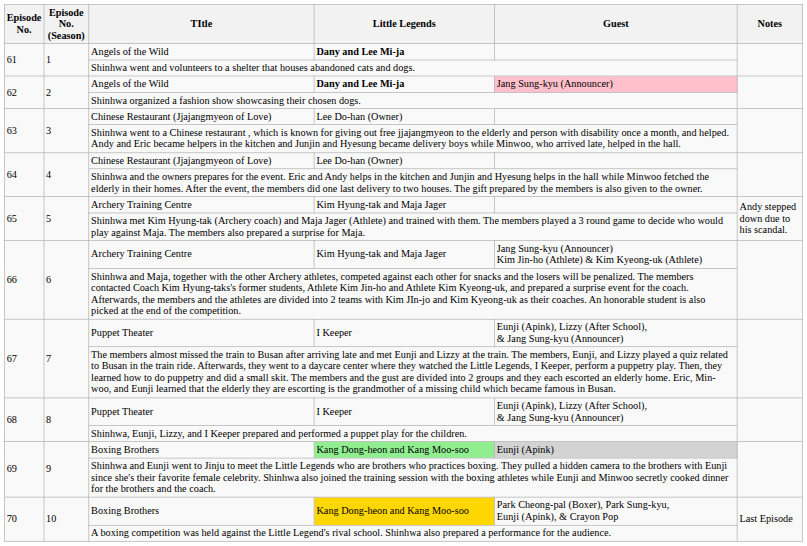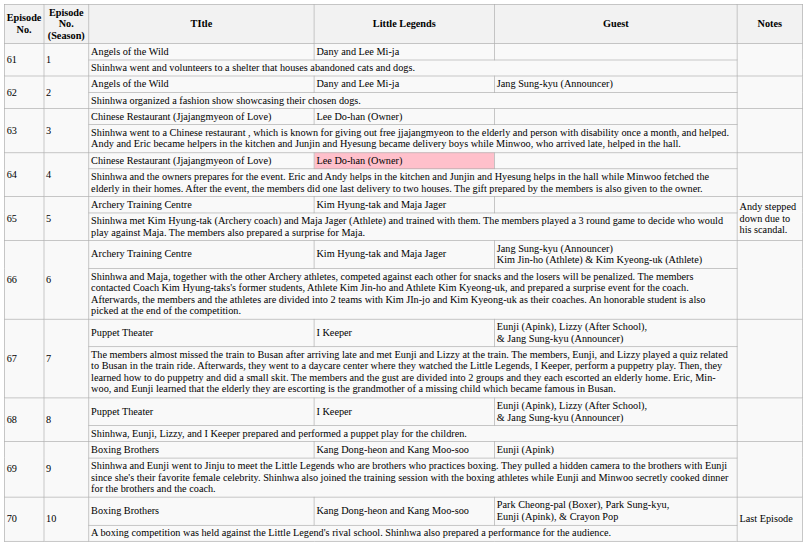61 / Angels of the Wild | Little Legends: bold -> normal
62 / Angels of the Wild | Little Legends: bold -> normal
62 / Angels of the Wild | Guest: pink background -> no background
64 / Chinese Restaurant (Jjajangmyeon of Love) | Little Legends: no background -> pink background
69 / Boxing Brothers | Little Legends: lightgreen background -> no background
69 / Boxing Brothers | Guest: lightgrey background -> no background
70 / Boxing Brothers | Little Legends: gold background -> no background
